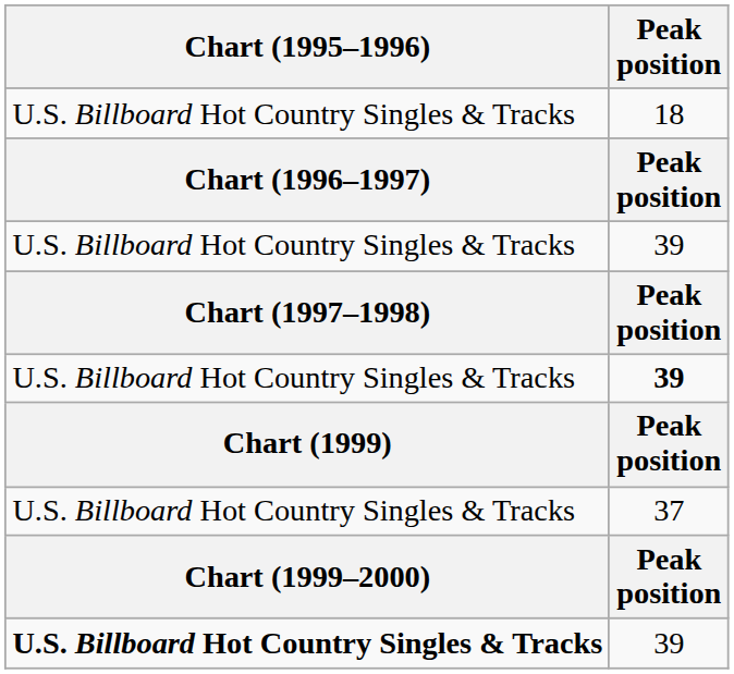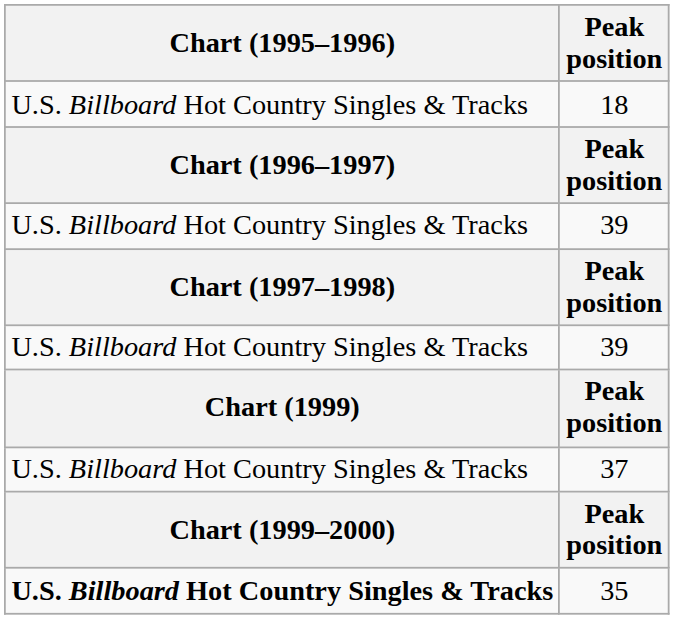row 6 | Peak position: bold -> normal
row 10 | Peak position: 39 -> 35
